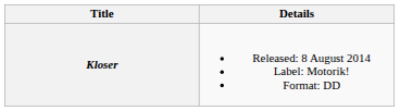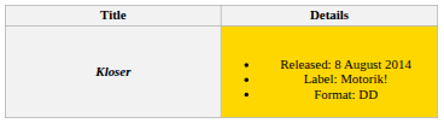Kloser | Details: no background -> gold background
